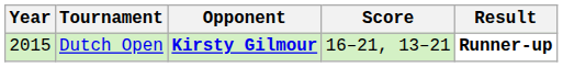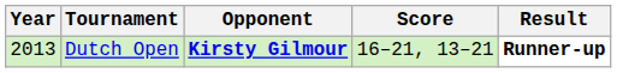Dutch Open | Year: 2015 -> 2013
